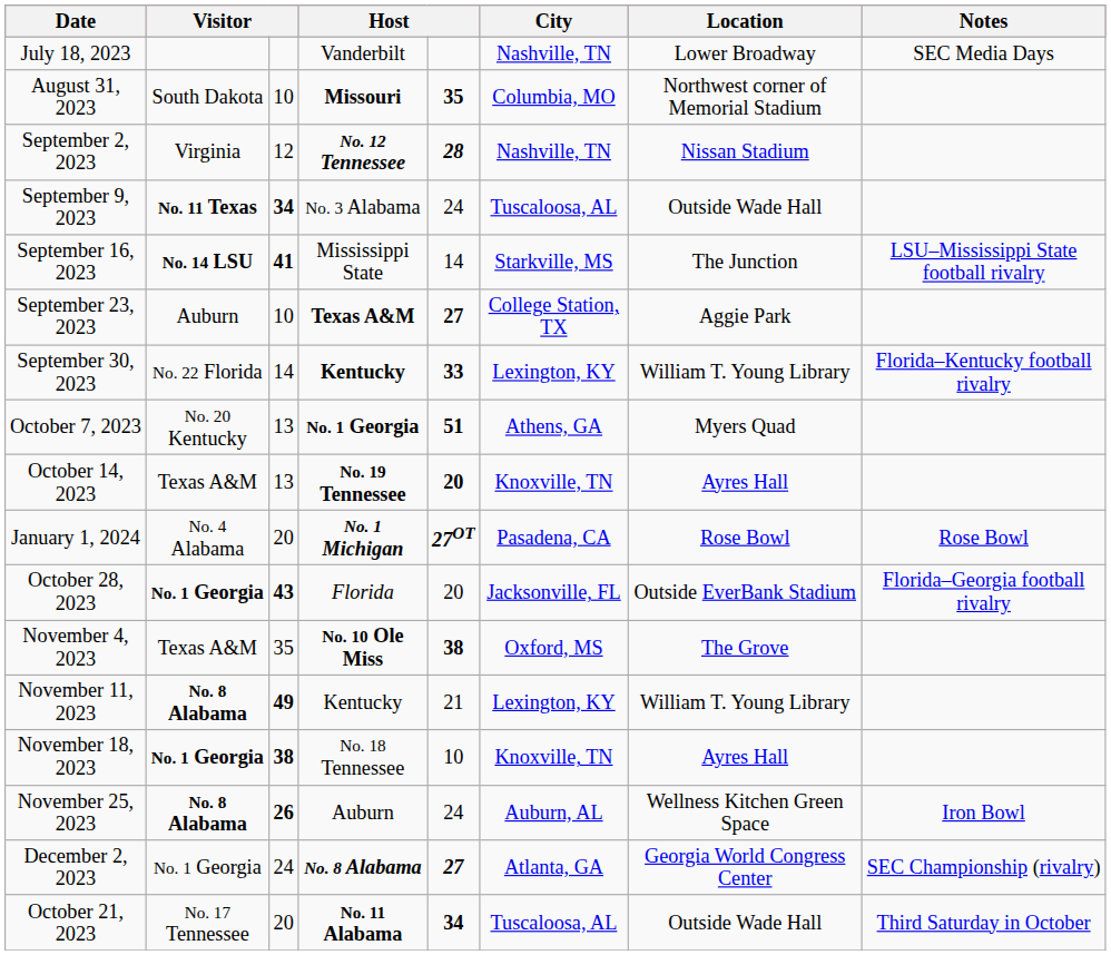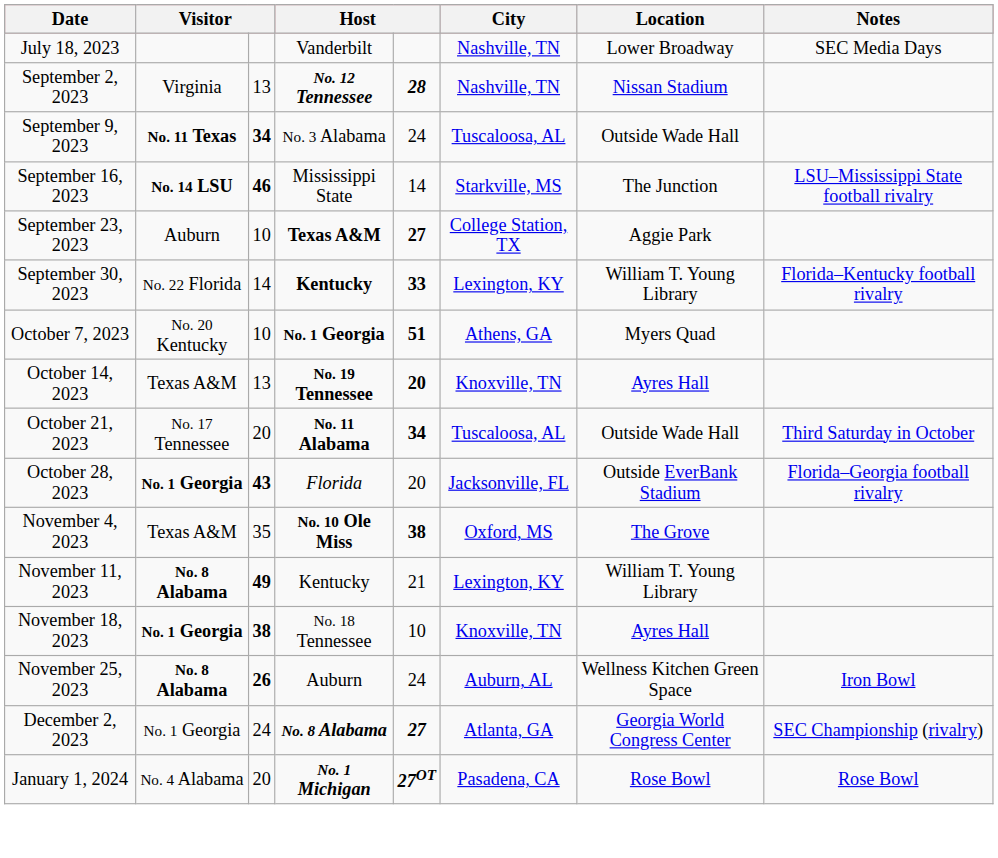- row: August 31, 2023 | South Dakota | 10 | Missouri | 35 | Columbia, MO | Northwest corner of Memorial Stadium
September 2, 2023 | column 3: 12 -> 13
September 16, 2023 | column 3: 41 -> 46
October 7, 2023 | column 3: 13 -> 10
rows swapped: October 21, 2023 <-> January 1, 2024
